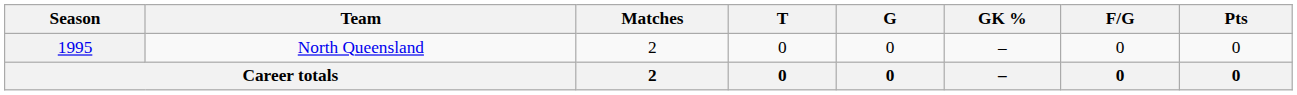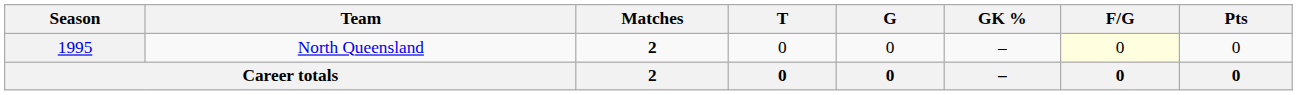1995 | Matches: normal -> bold
1995 | F/G: no background -> lightyellow background
